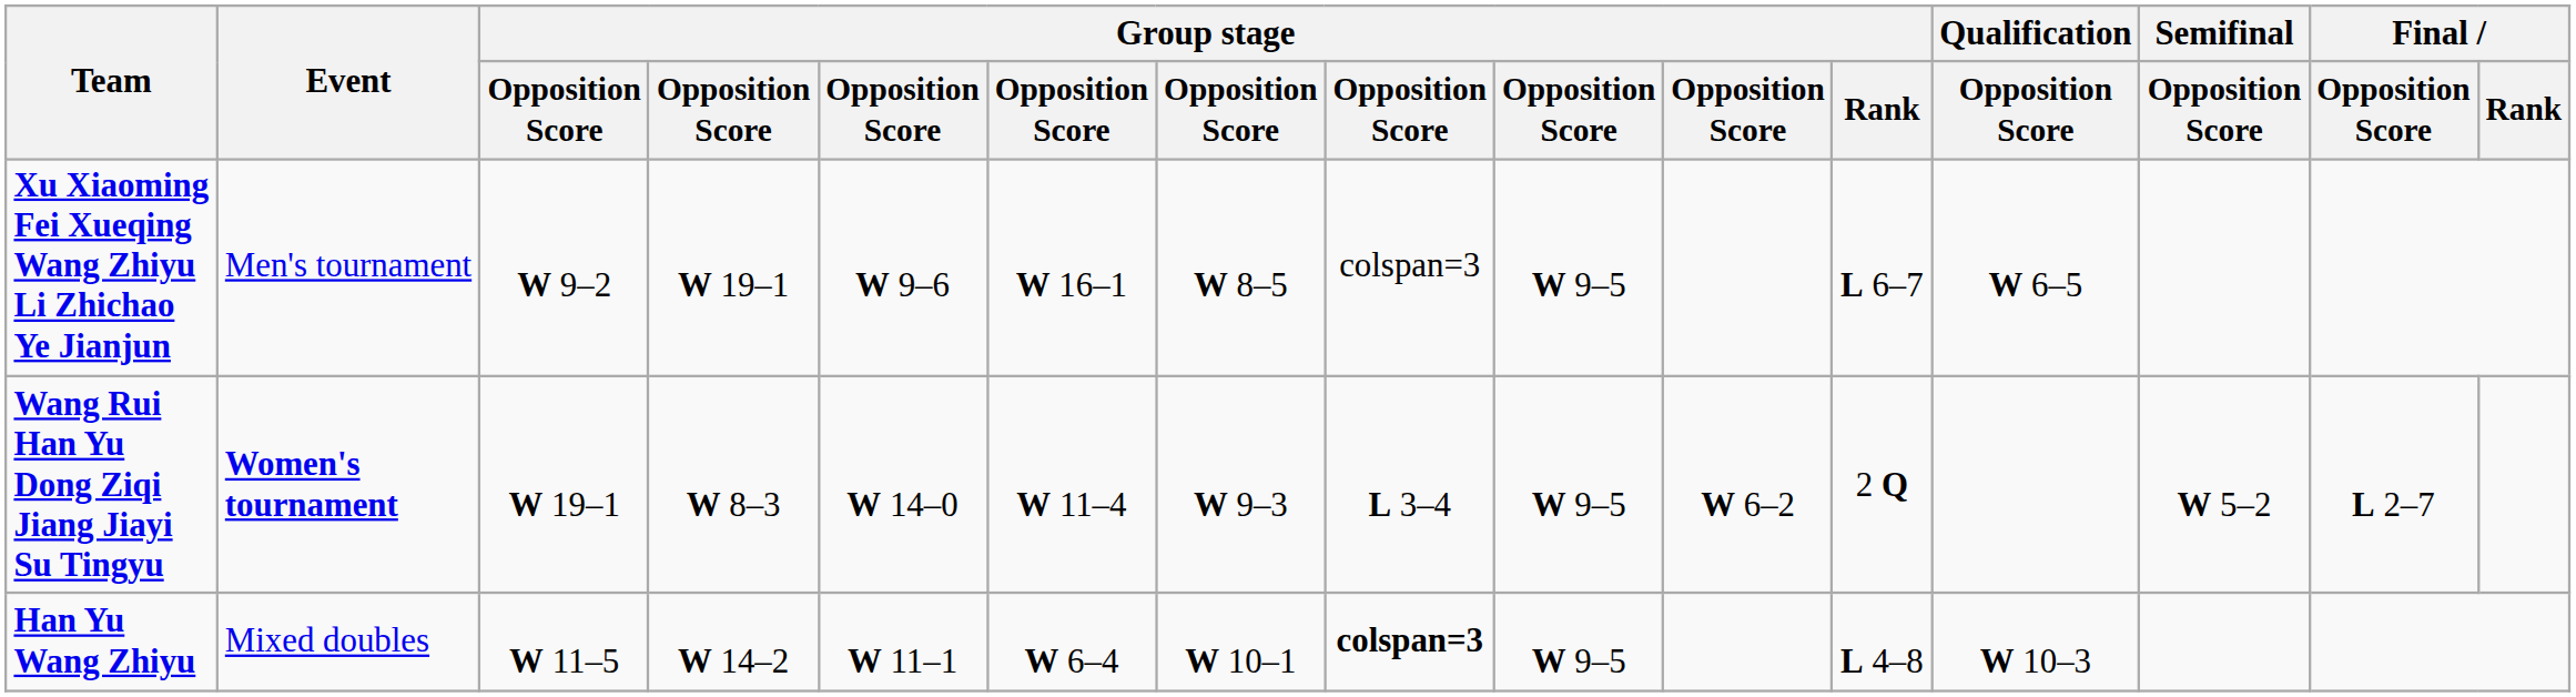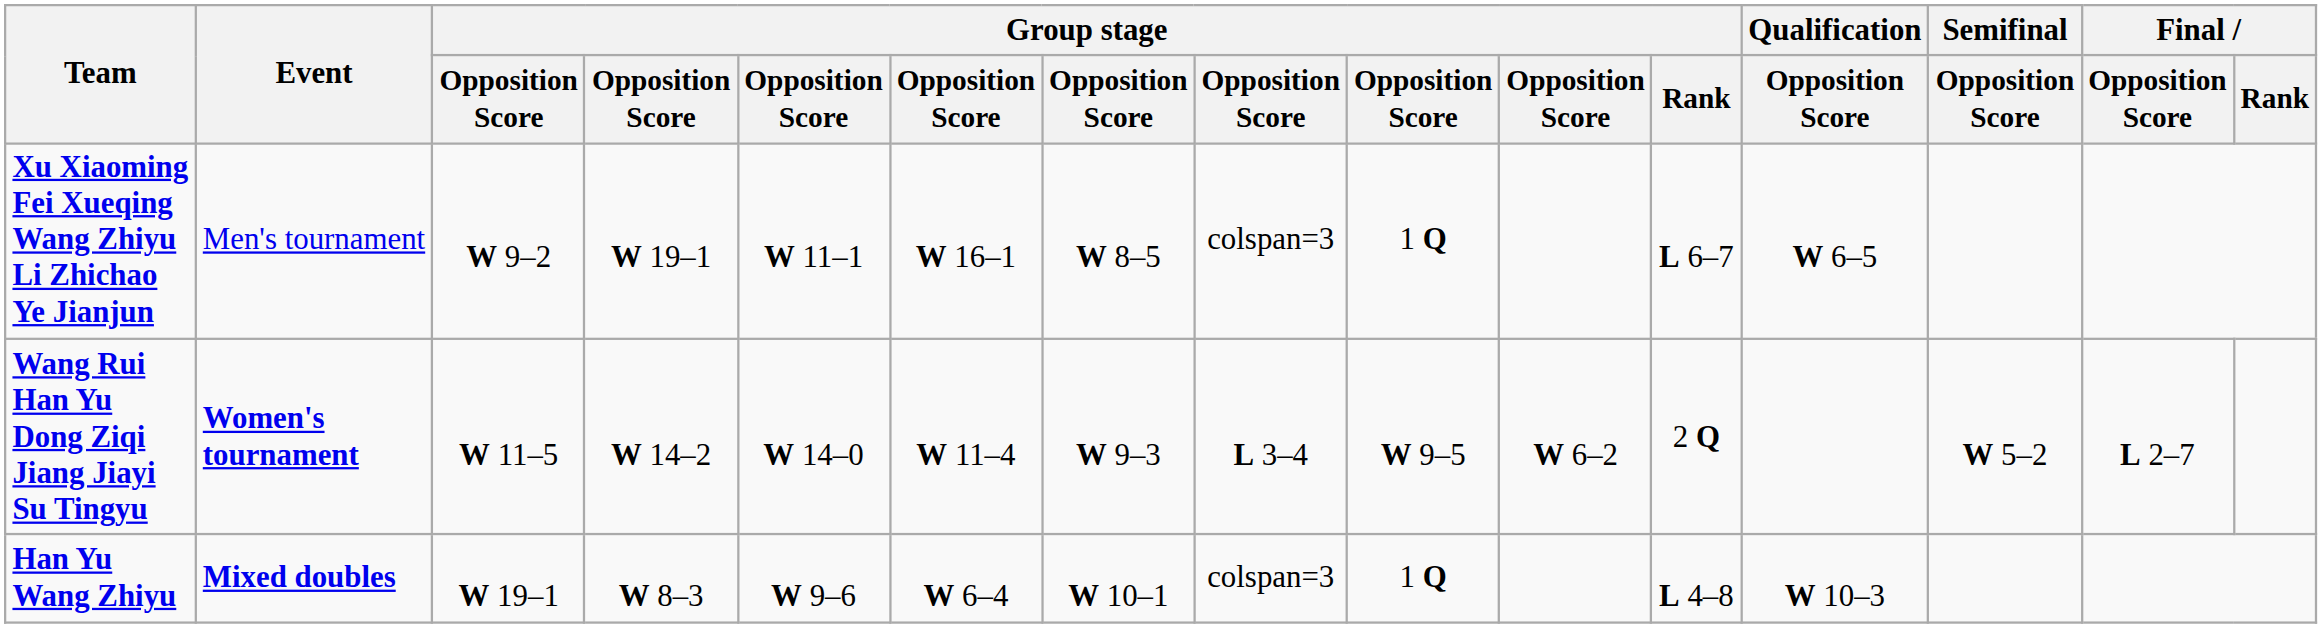Xu Xiaoming Fei Xueqing Wang Zhiyu Li Zhichao Ye Jianjun | column 5: W 9–6 -> W 11–1
Xu Xiaoming Fei Xueqing Wang Zhiyu Li Zhichao Ye Jianjun | column 9: W 9–5 -> 1 Q
Wang Rui Han Yu Dong Ziqi Jiang Jiayi Su Tingyu | column 3: W 19–1 -> W 11–5
Wang Rui Han Yu Dong Ziqi Jiang Jiayi Su Tingyu | column 4: W 8–3 -> W 14–2
Han Yu Wang Zhiyu | Event: normal -> bold
Han Yu Wang Zhiyu | column 3: W 11–5 -> W 19–1
Han Yu Wang Zhiyu | column 4: W 14–2 -> W 8–3
Han Yu Wang Zhiyu | column 5: W 11–1 -> W 9–6
Han Yu Wang Zhiyu | column 8: bold -> normal
Han Yu Wang Zhiyu | column 9: W 9–5 -> 1 Q
